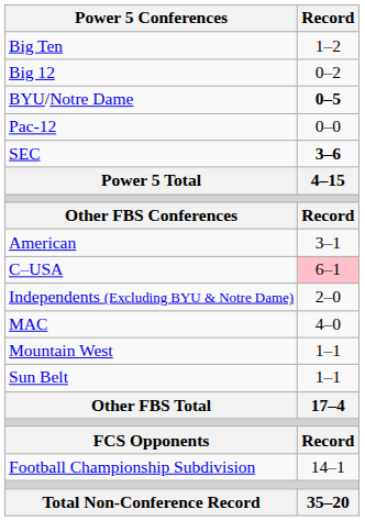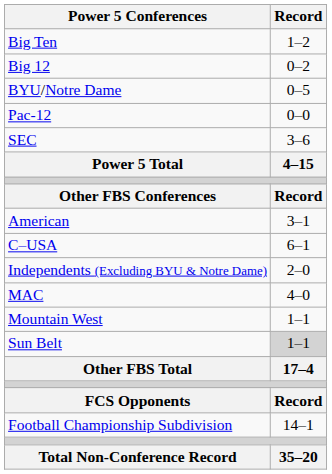BYU/Notre Dame | Record: bold -> normal
SEC | Record: bold -> normal
C–USA | Record: pink background -> no background
Sun Belt | Record: no background -> lightgrey background
